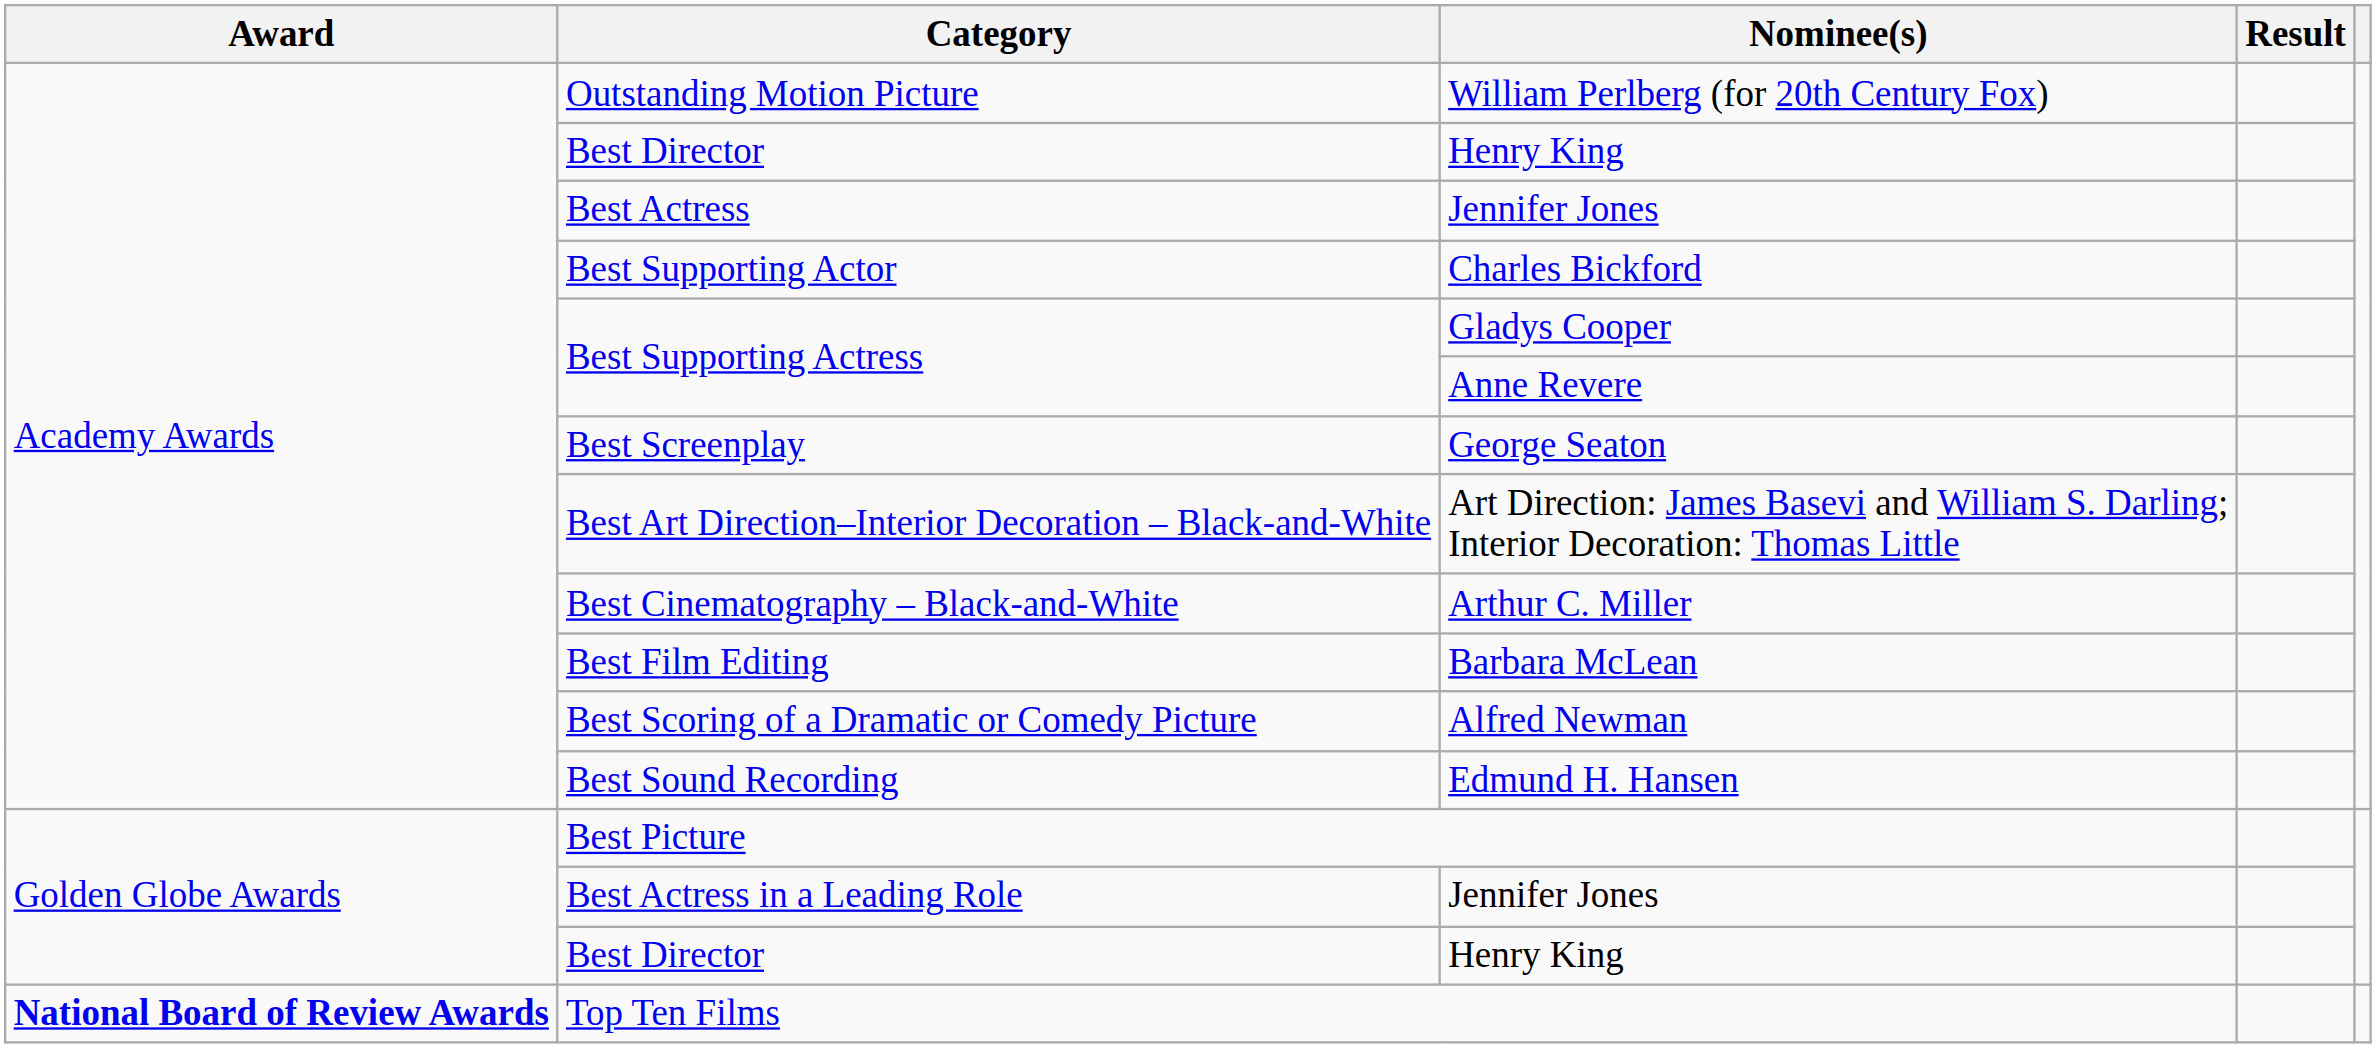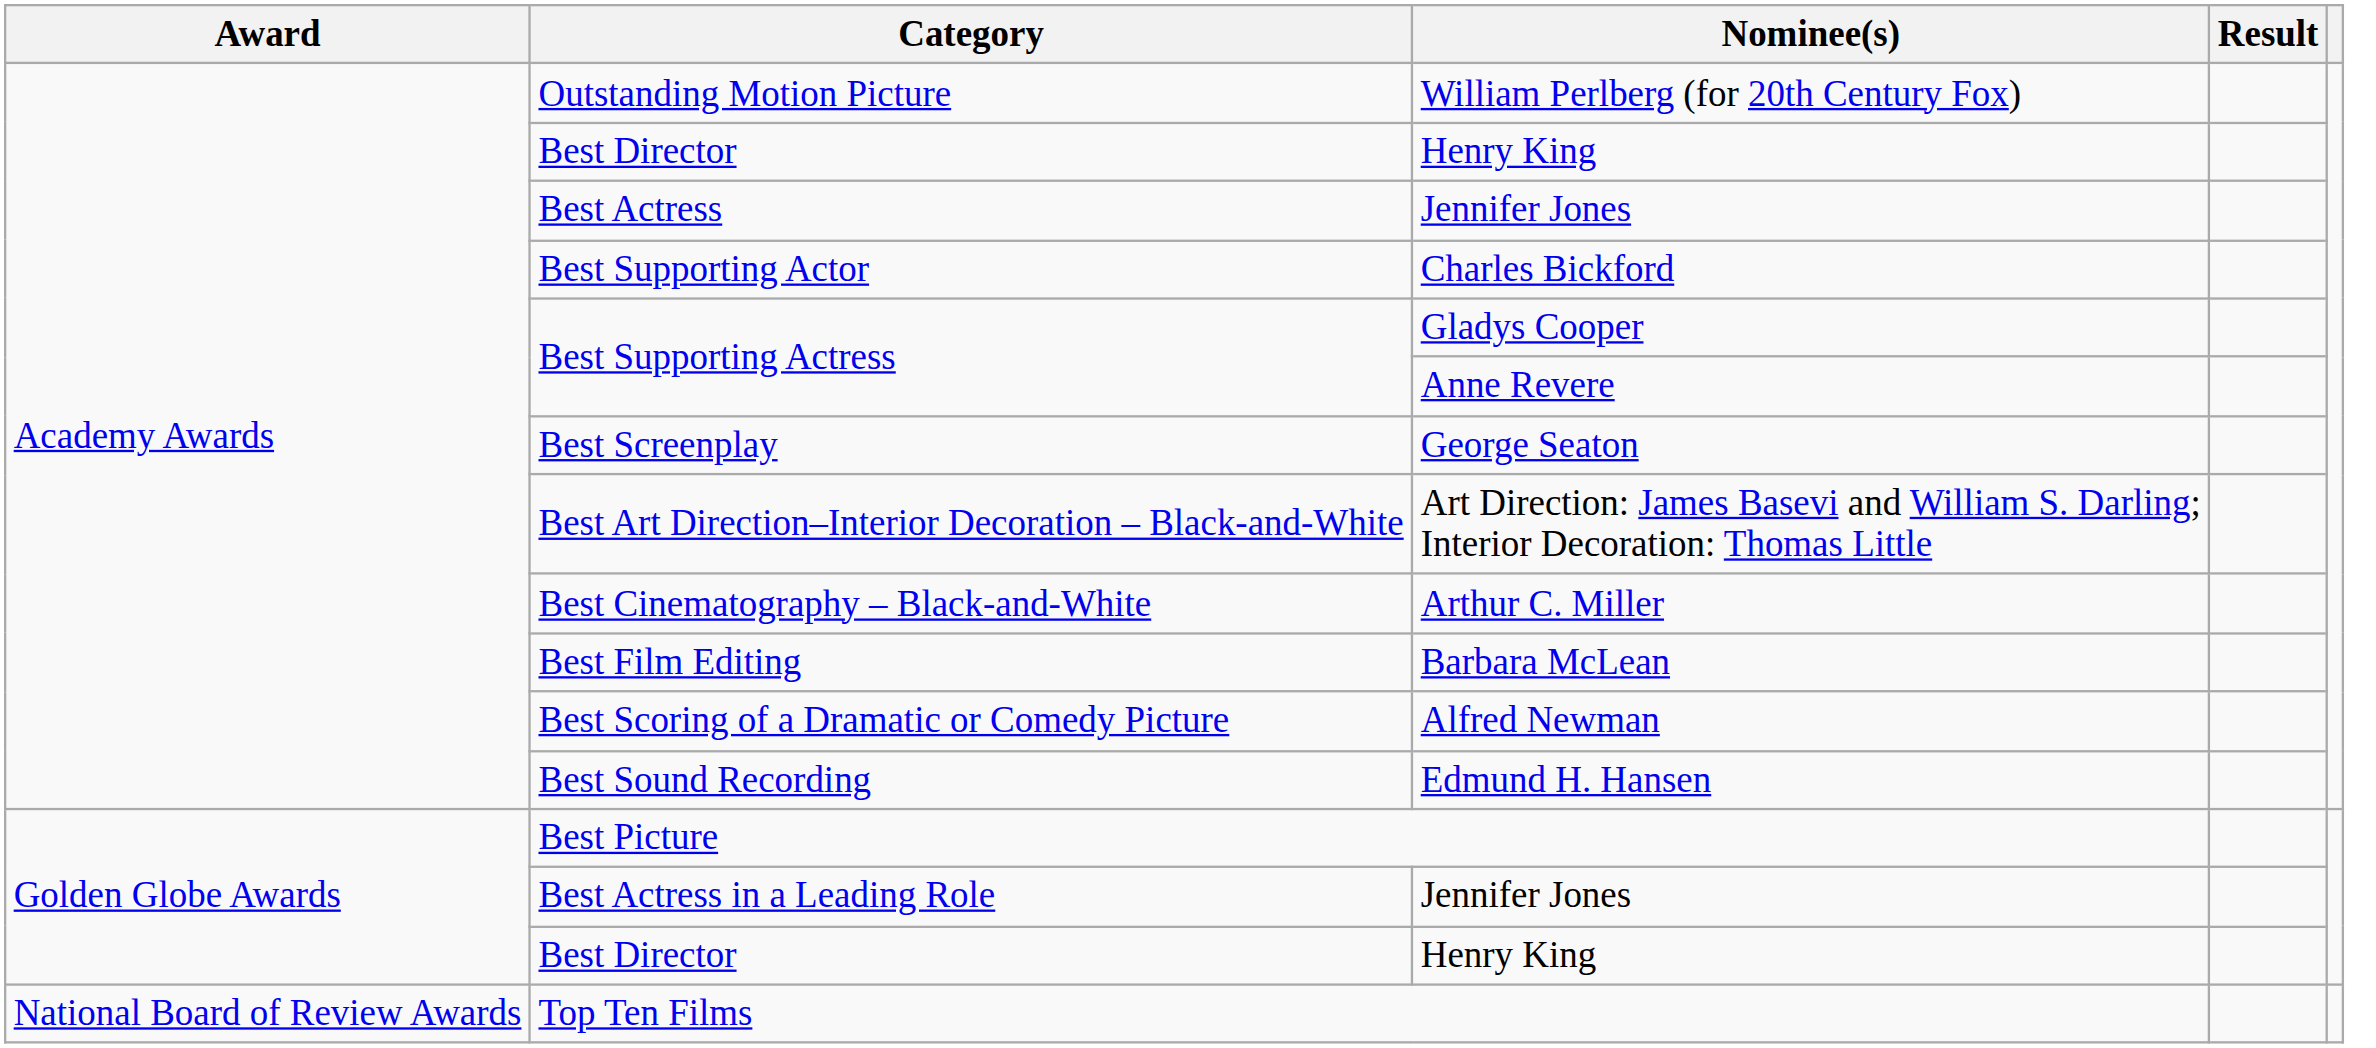Top Ten Films | Award: bold -> normal
